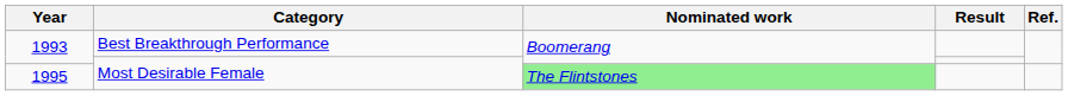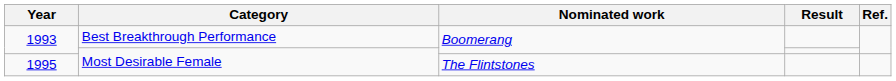1995 | Nominated work: lightgreen background -> no background
